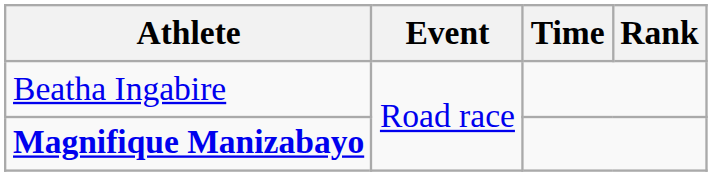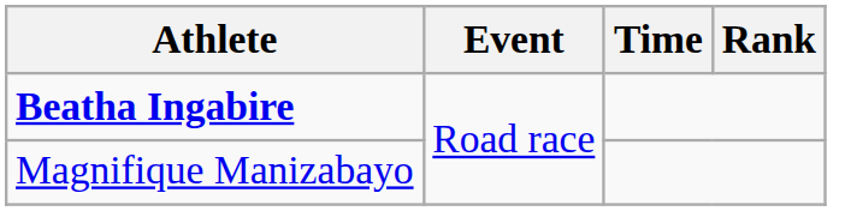Beatha Ingabire | Athlete: normal -> bold
Magnifique Manizabayo | Athlete: bold -> normal
